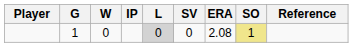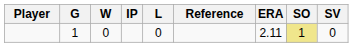columns swapped: SV <-> Reference
row 2 | L: lightgrey background -> no background
row 2 | ERA: 2.08 -> 2.11
